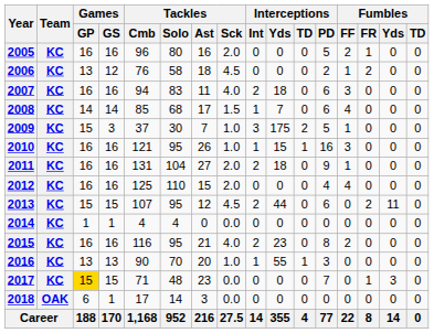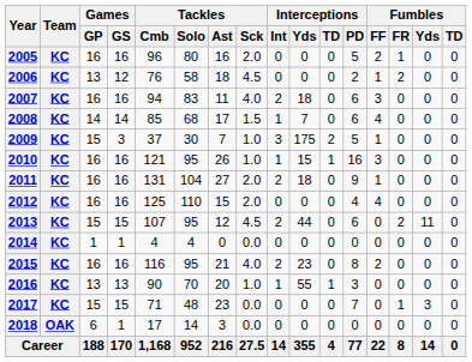2017 | Games / GP: gold background -> no background
